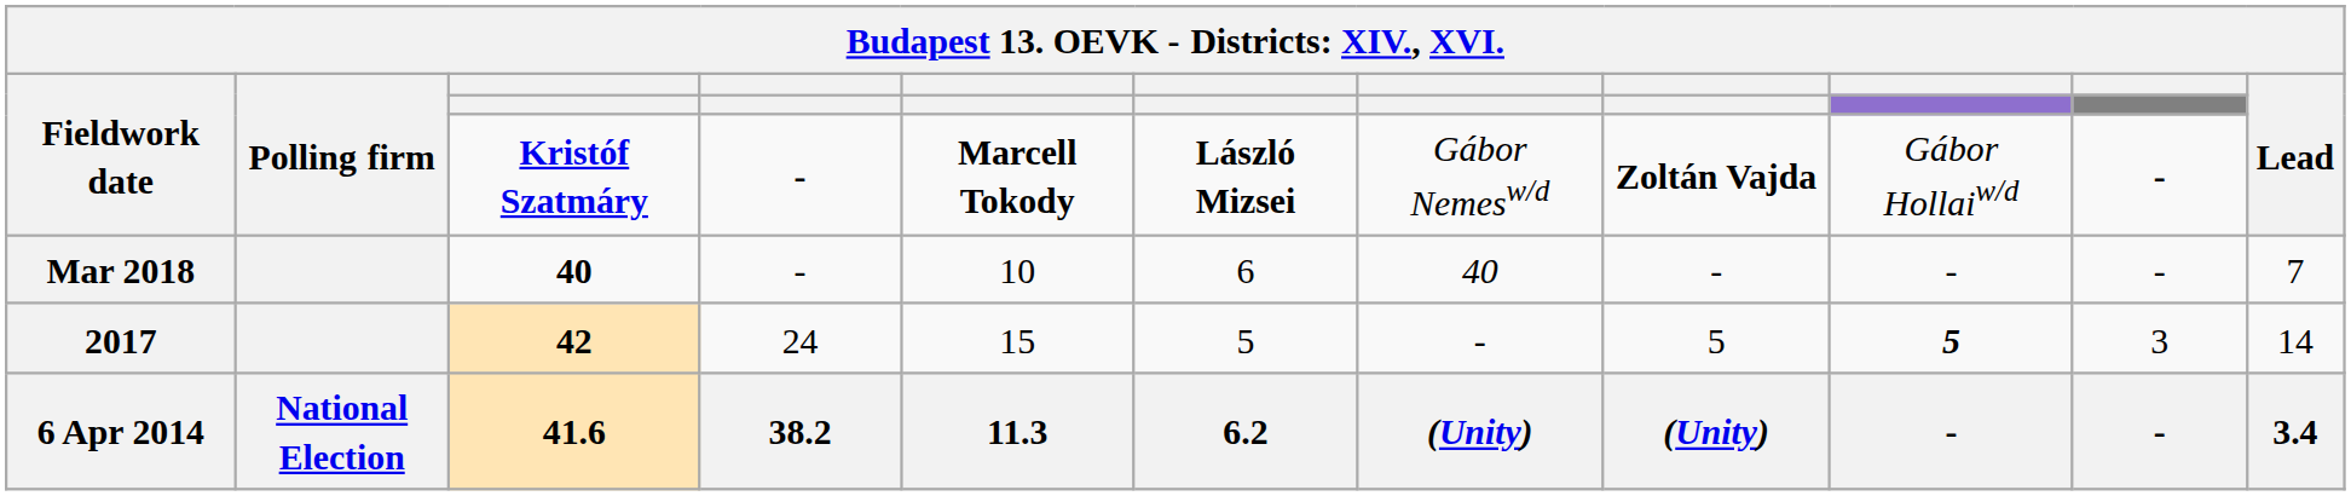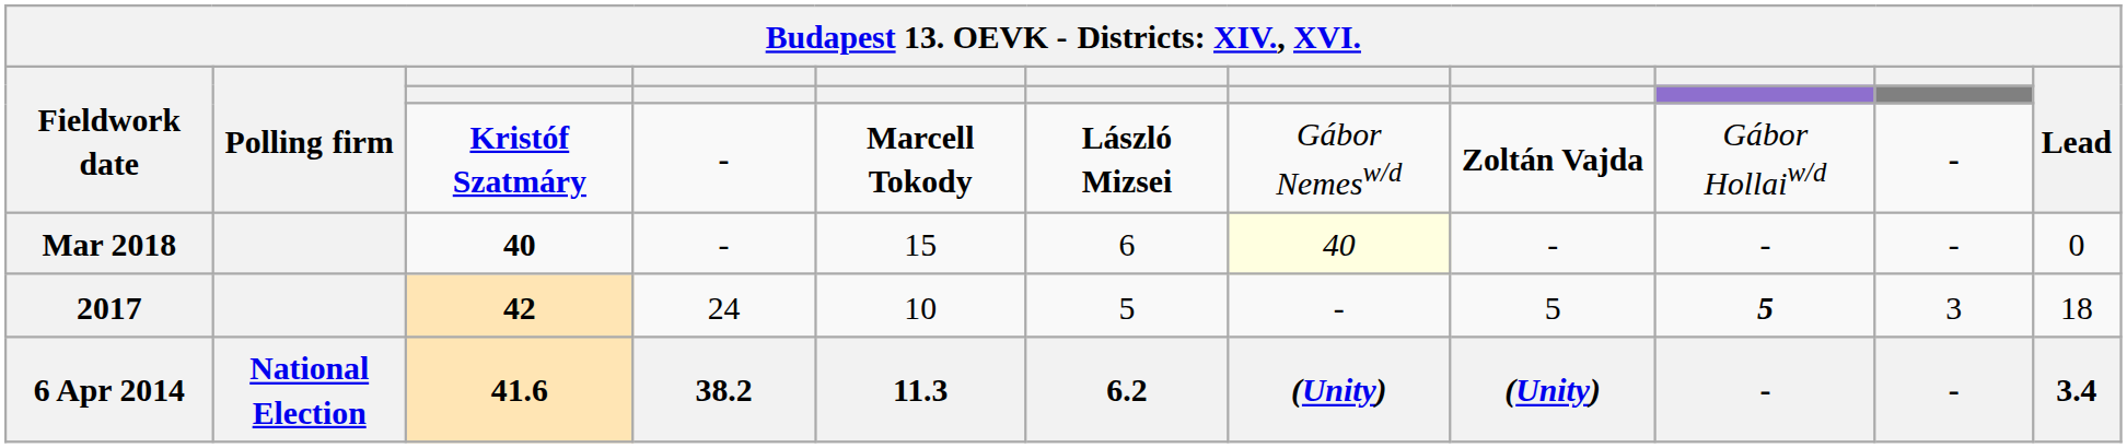Mar 2018 | column 5: 10 -> 15
Mar 2018 | column 7: no background -> lightyellow background
Mar 2018 | Lead: 7 -> 0
2017 | column 5: 15 -> 10
2017 | Lead: 14 -> 18
